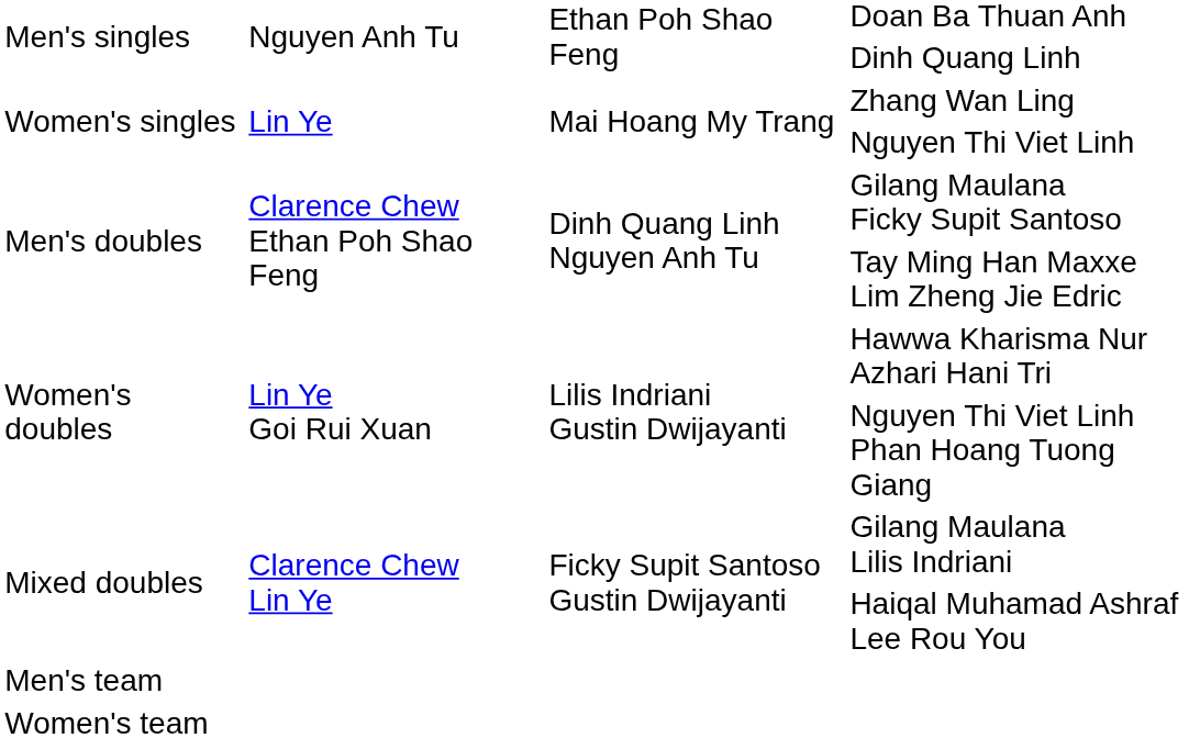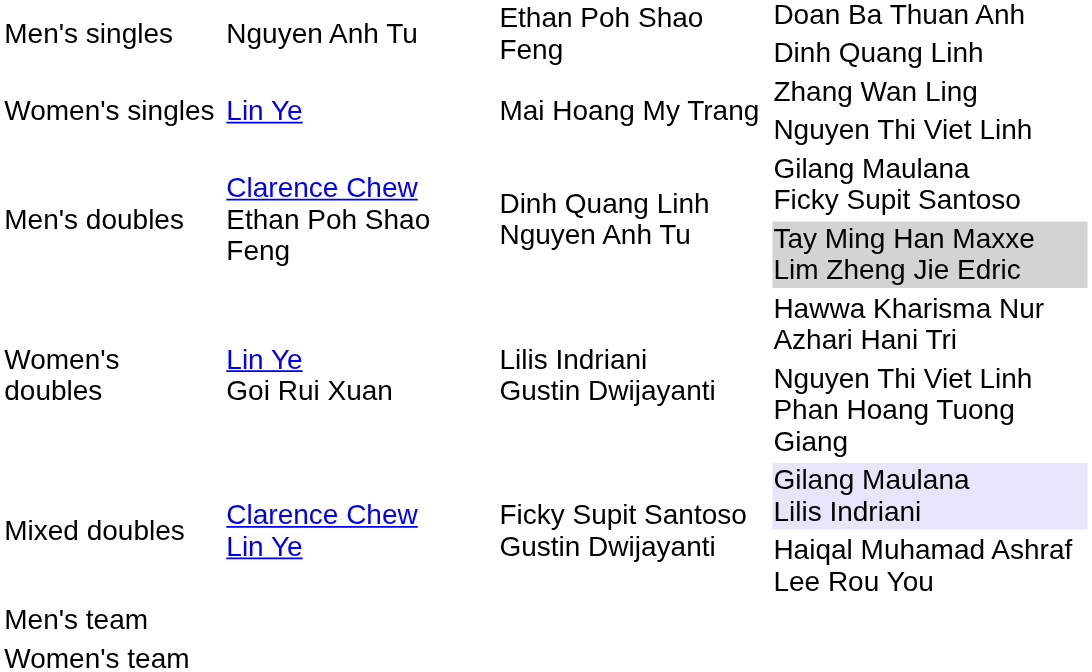Tay Ming Han Maxxe Lim Zheng Jie Edric | column 4: no background -> lightgrey background
Gilang Maulana Lilis Indriani | column 4: no background -> lavender background
